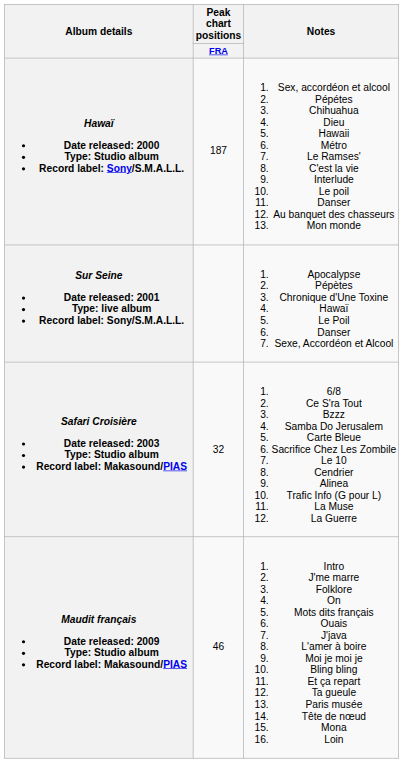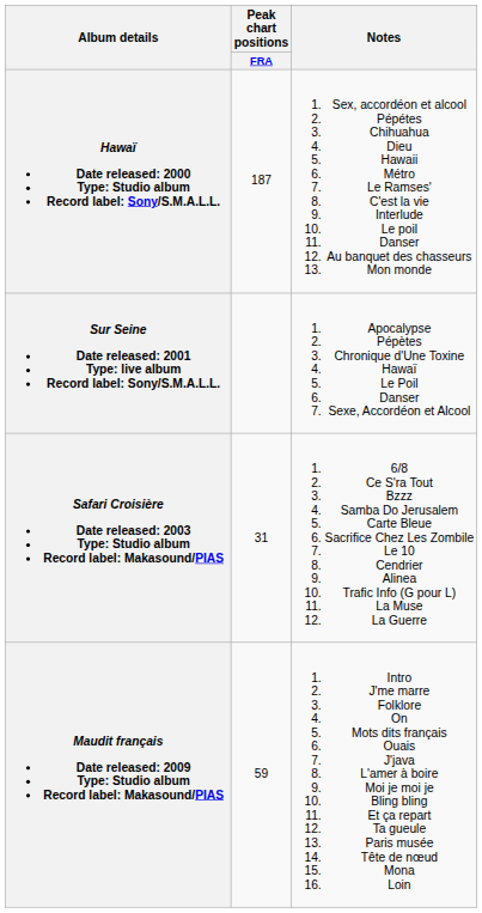row 5 | Peak chart positions / FRA: 32 -> 31
row 6 | Peak chart positions / FRA: 46 -> 59
